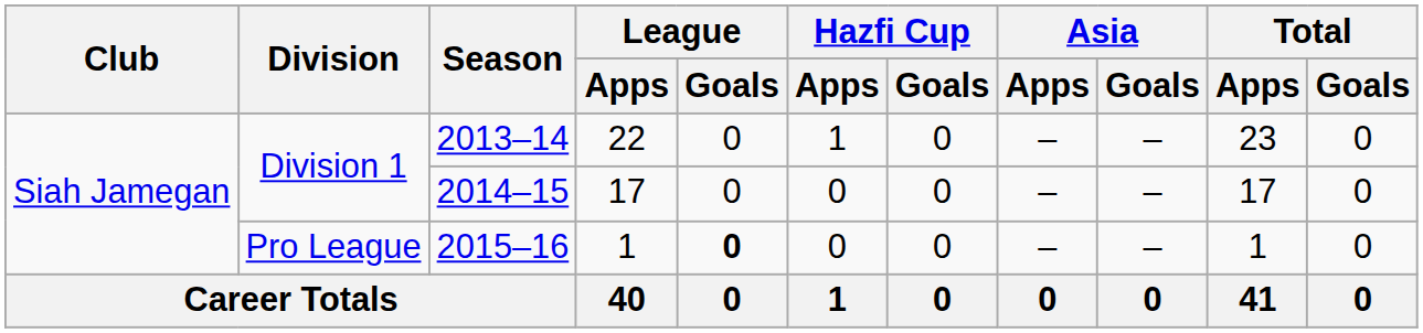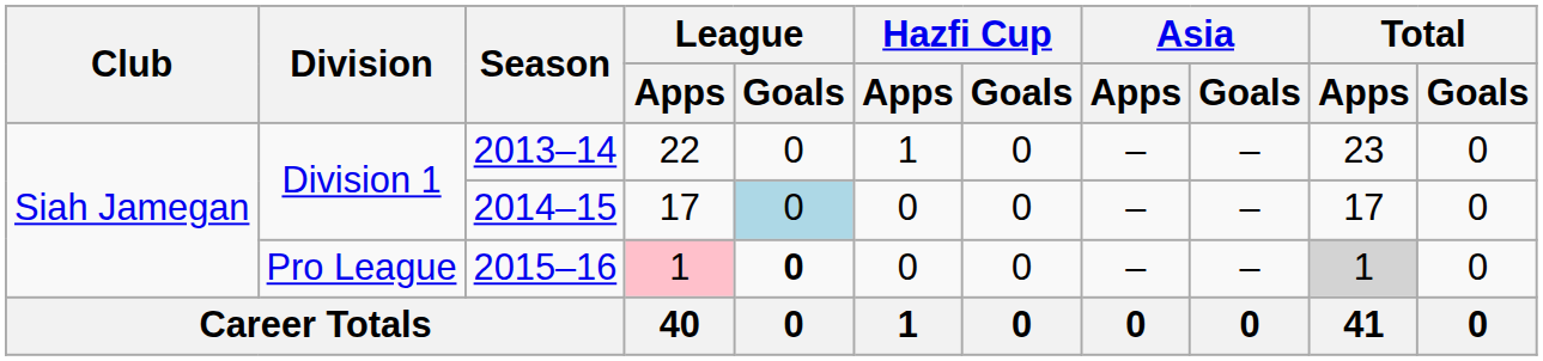2014–15 | League / Goals: no background -> lightblue background
2015–16 | League / Apps: no background -> pink background
2015–16 | Total / Apps: no background -> lightgrey background
